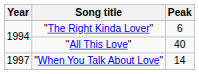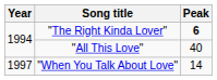"The Right Kinda Lover" | Peak: normal -> bold
